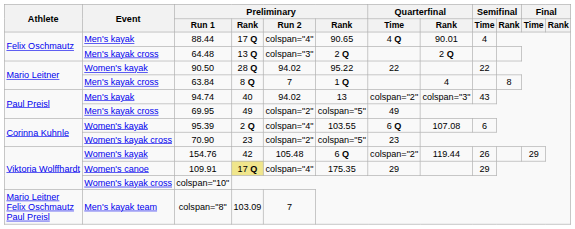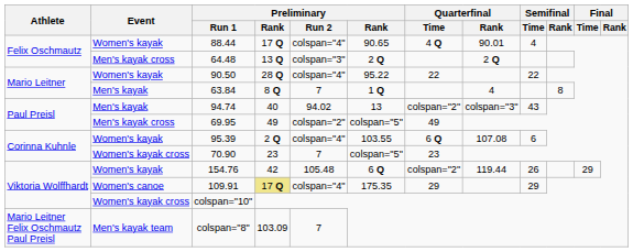88.44 | Event: Men's kayak -> Women's kayak
90.50 | Preliminary / Run 2: 94.02 -> colspan="4"
63.84 | Event: Men's kayak cross -> Men's kayak
70.90 | Preliminary / Run 2: colspan="2" -> 7
